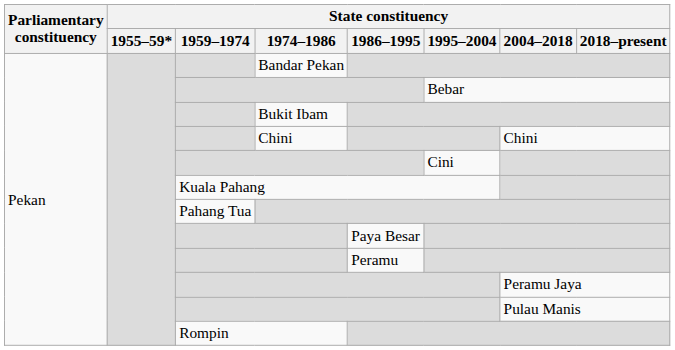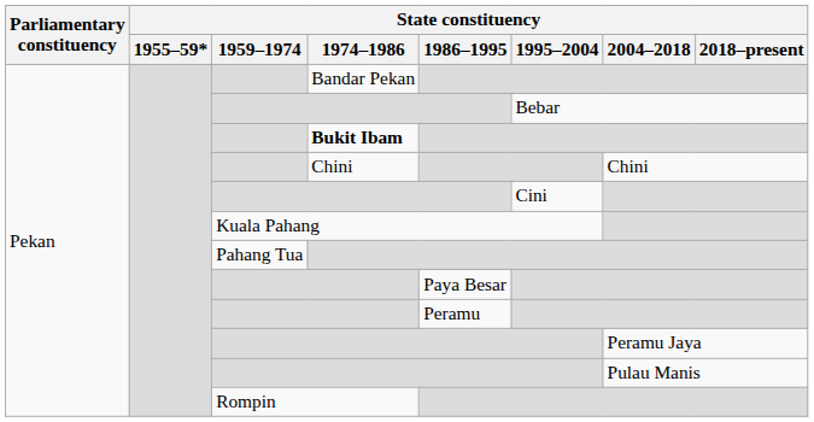Bukit Ibam | State constituency / 1974–1986: normal -> bold
